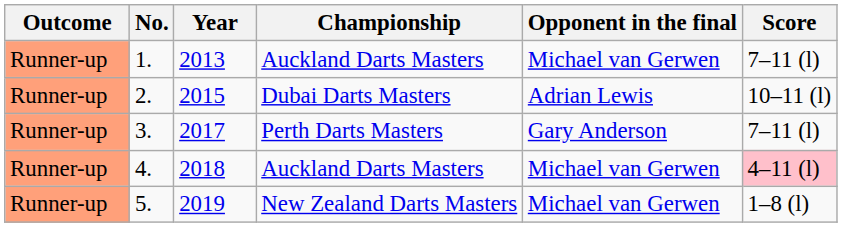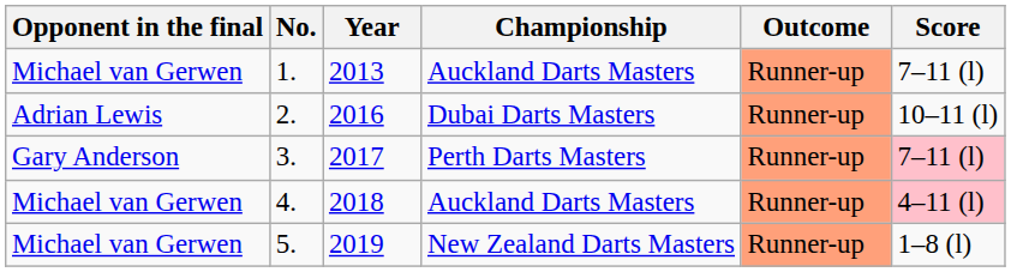columns swapped: Outcome <-> Opponent in the final
2. | Year: 2015 -> 2016
3. | Score: no background -> pink background
